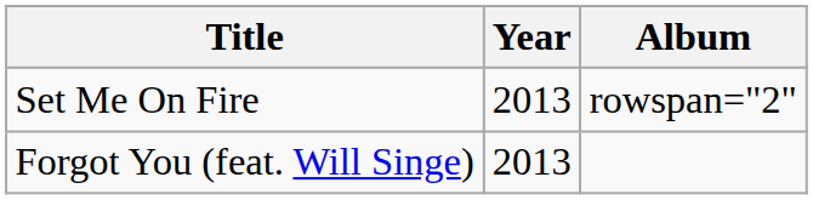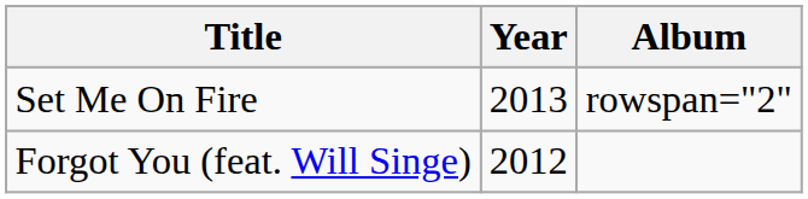Forgot You (feat. Will Singe) | Year: 2013 -> 2012
